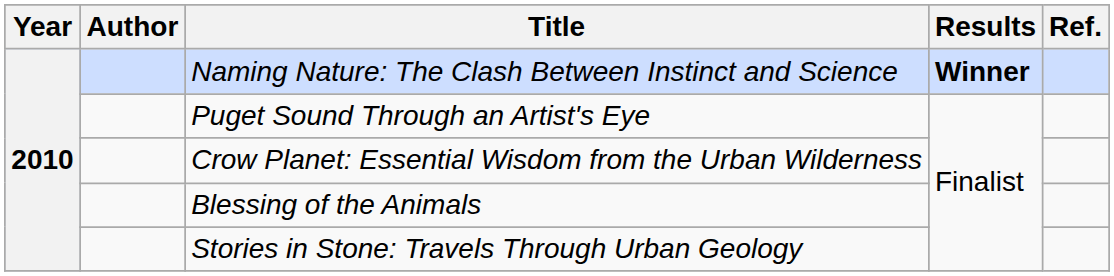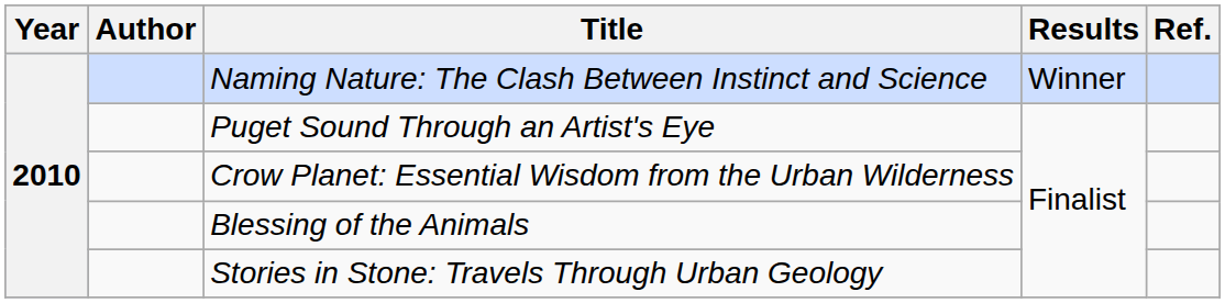Naming Nature: The Clash Between Instinct and Science | Results: bold -> normal
